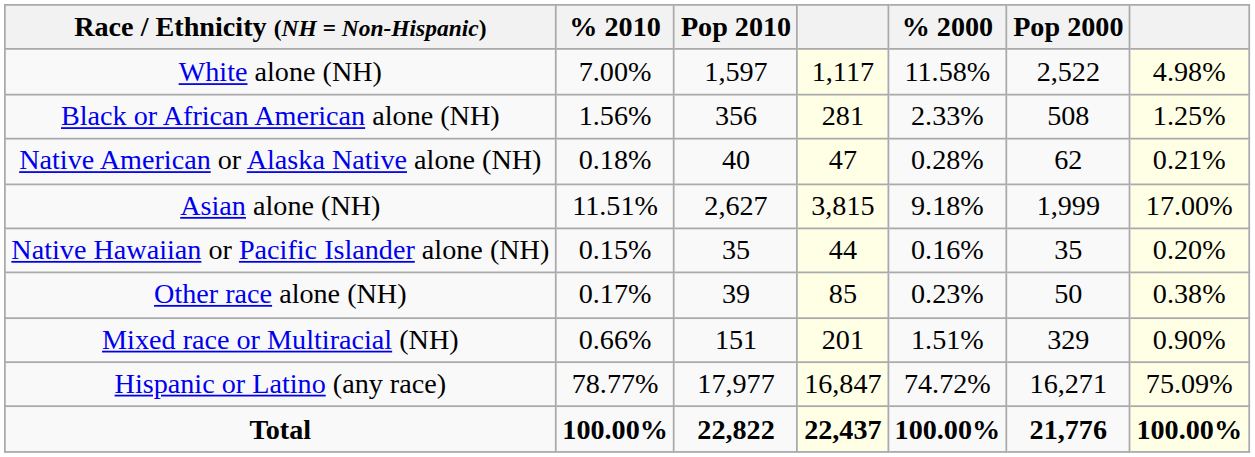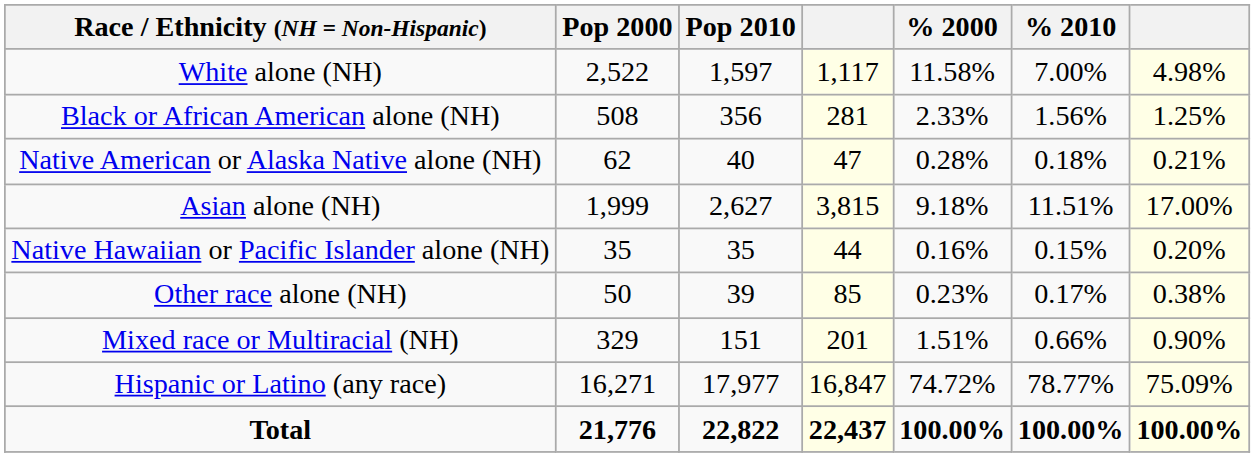columns swapped: Pop 2000 <-> % 2010
